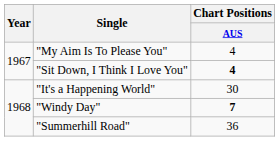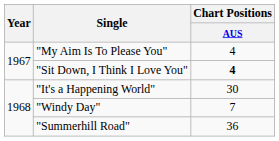"Windy Day" | Chart Positions / AUS: bold -> normal
